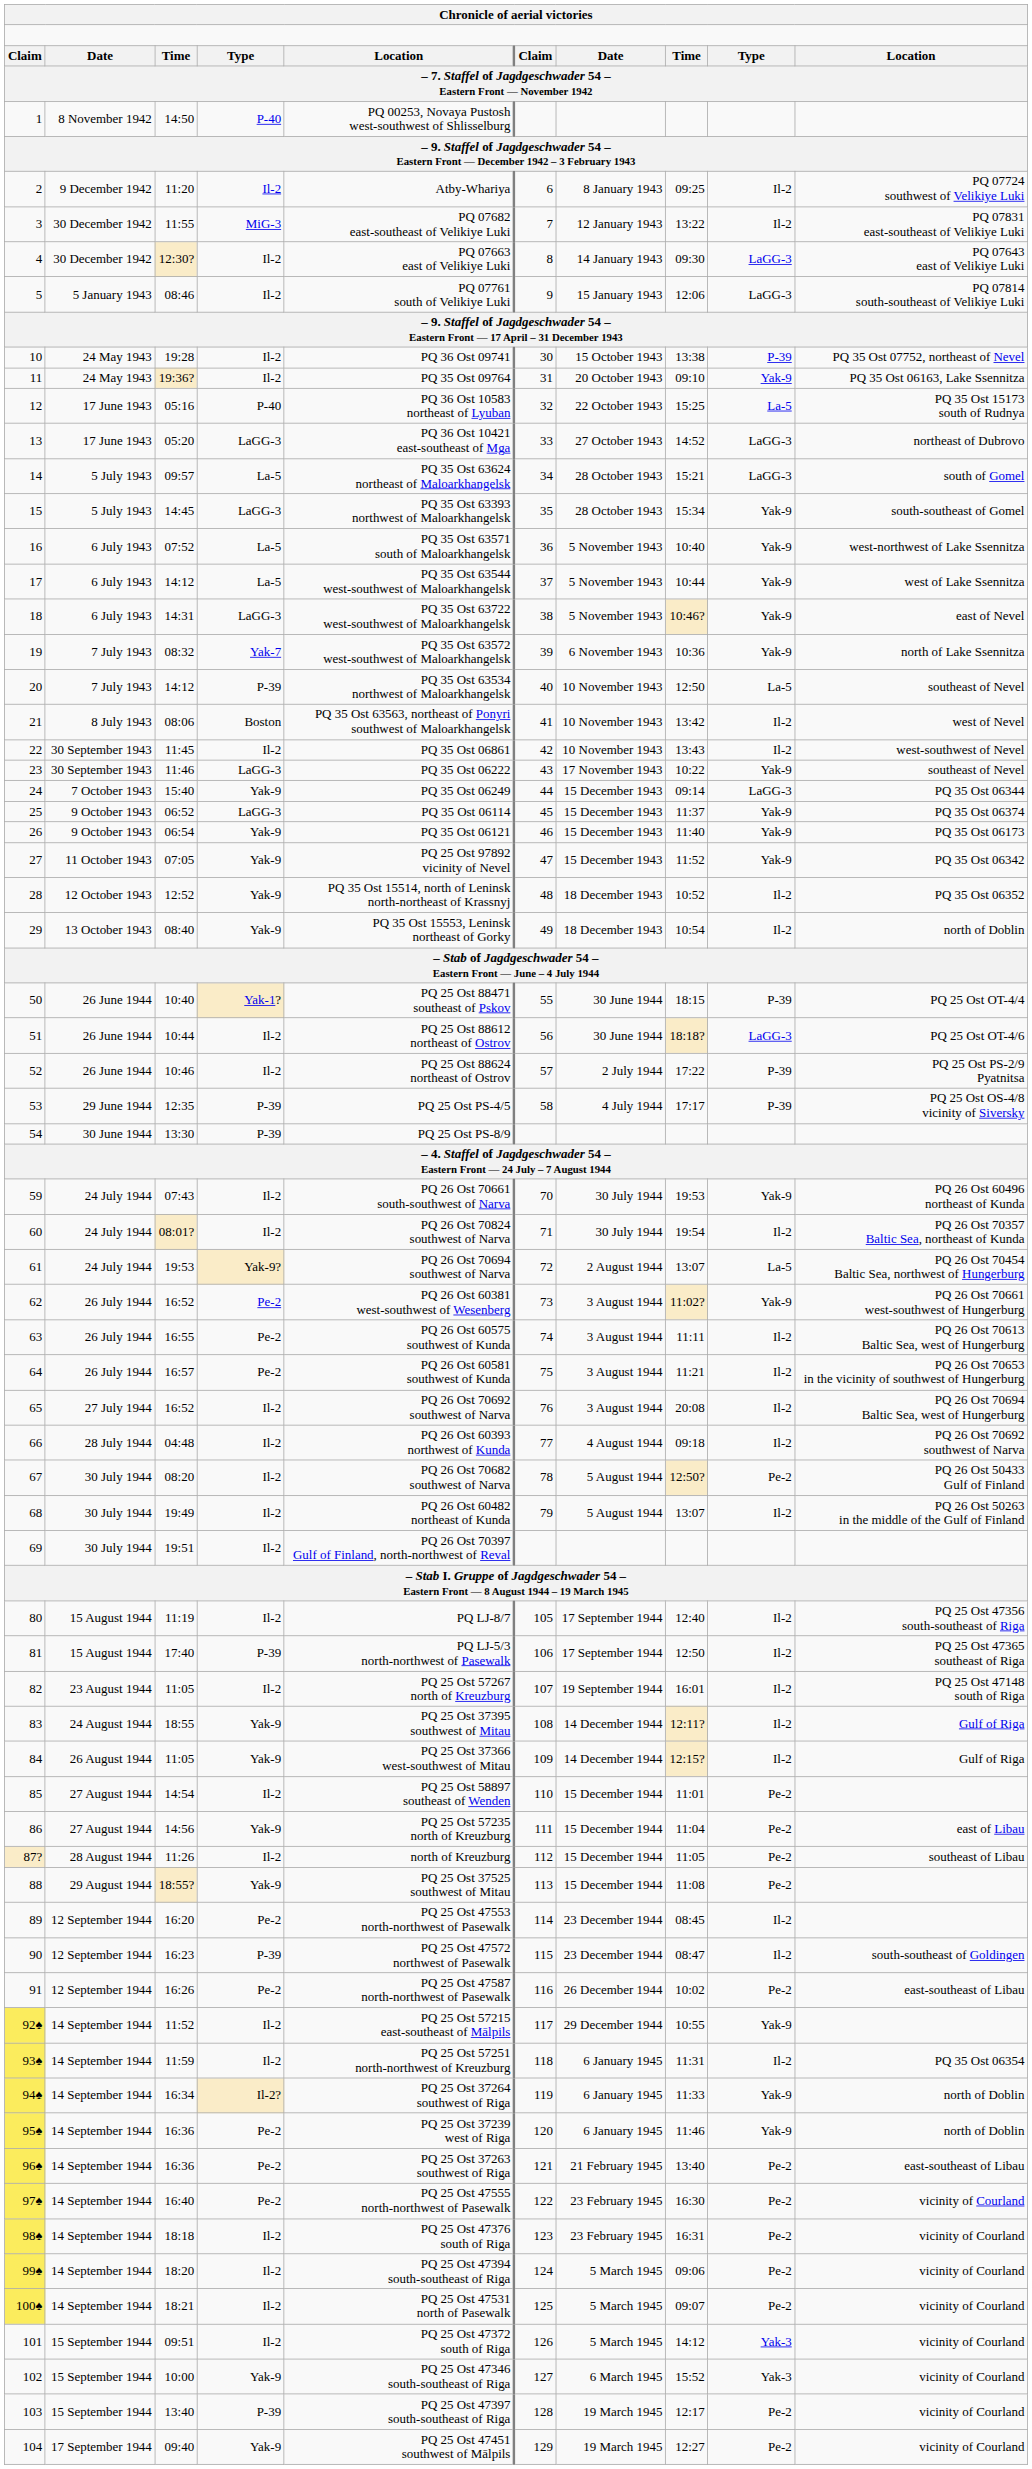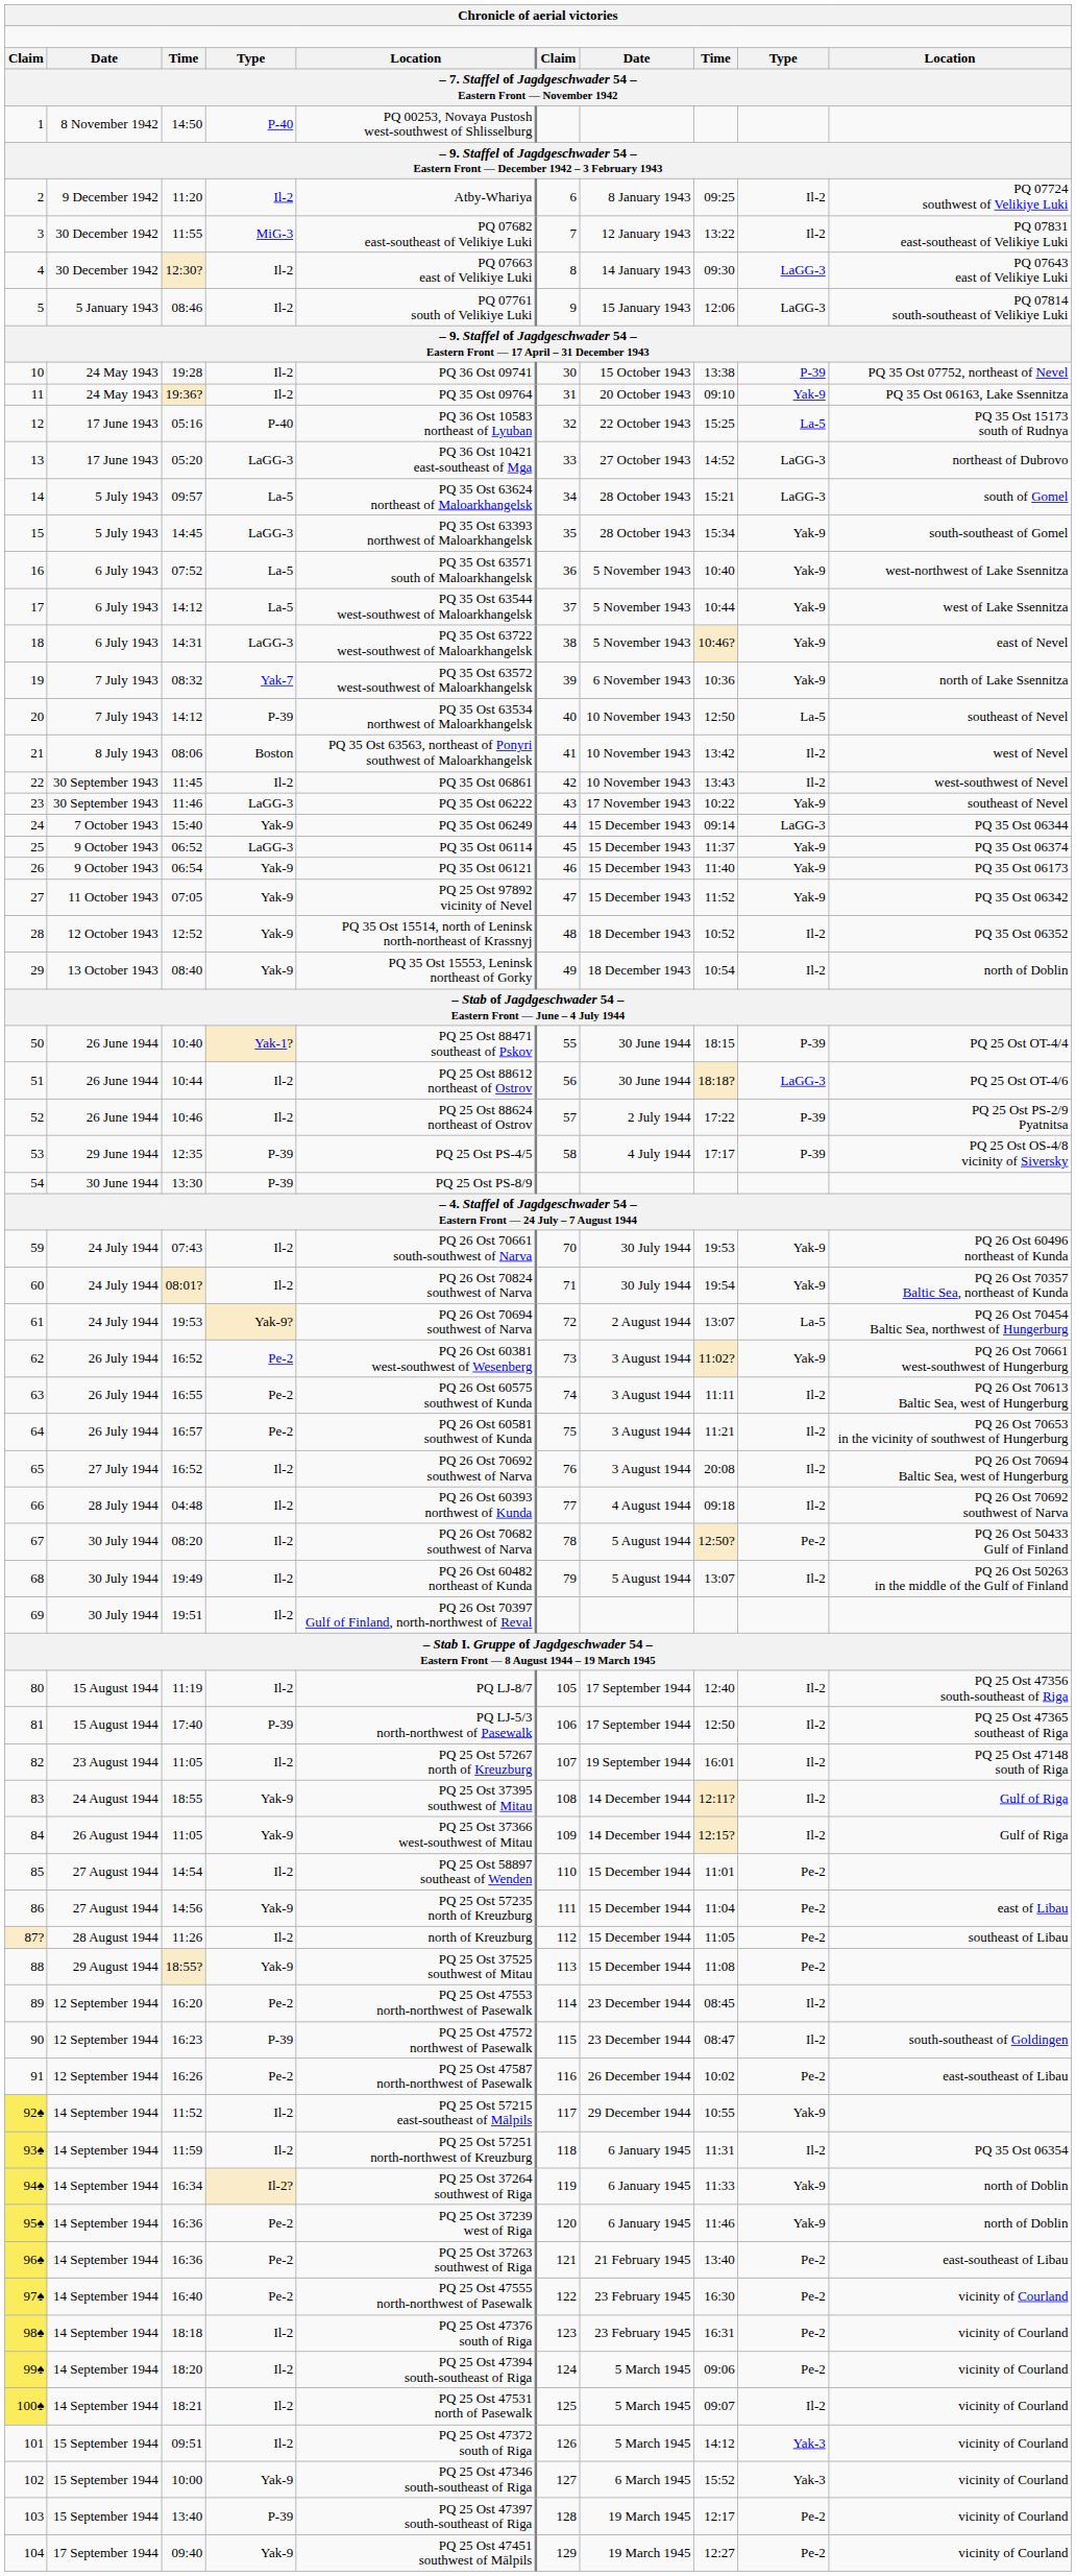60 | column 9: Il-2 -> Yak-9
100♠ | column 9: Pe-2 -> Il-2
